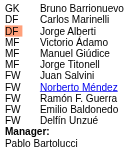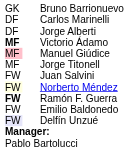Jorge Alberti | column 1: lightsalmon background -> no background
Victorio Ádamo | column 1: normal -> bold
Manuel Giúdice | column 1: no background -> pink background
Norberto Méndez | column 1: no background -> lightyellow background
Ramón F. Guerra | column 1: normal -> bold
Delfín Unzué | column 1: no background -> lavender background
